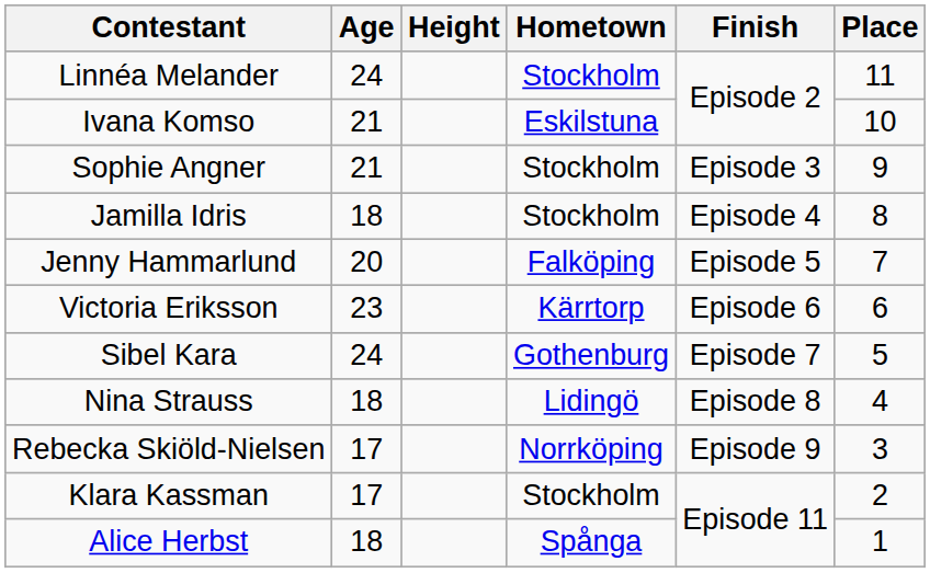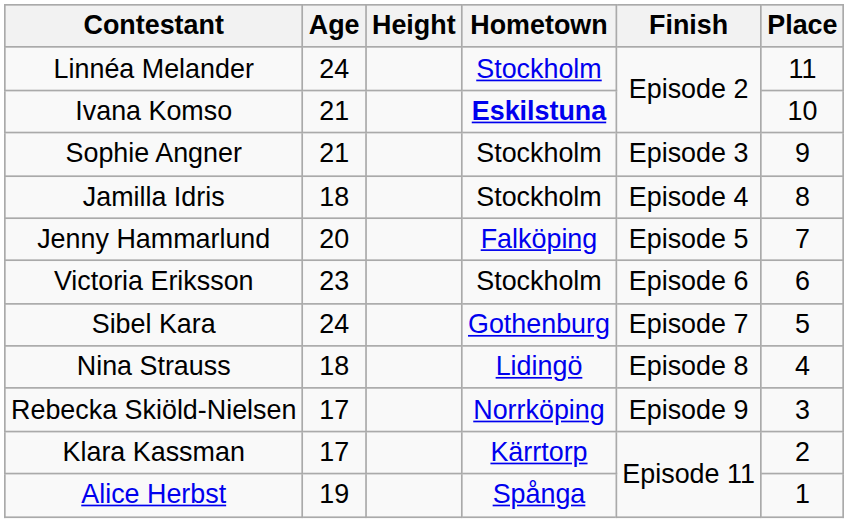Ivana Komso | Hometown: normal -> bold
Victoria Eriksson | Hometown: Kärrtorp -> Stockholm
Klara Kassman | Hometown: Stockholm -> Kärrtorp
Alice Herbst | Age: 18 -> 19
